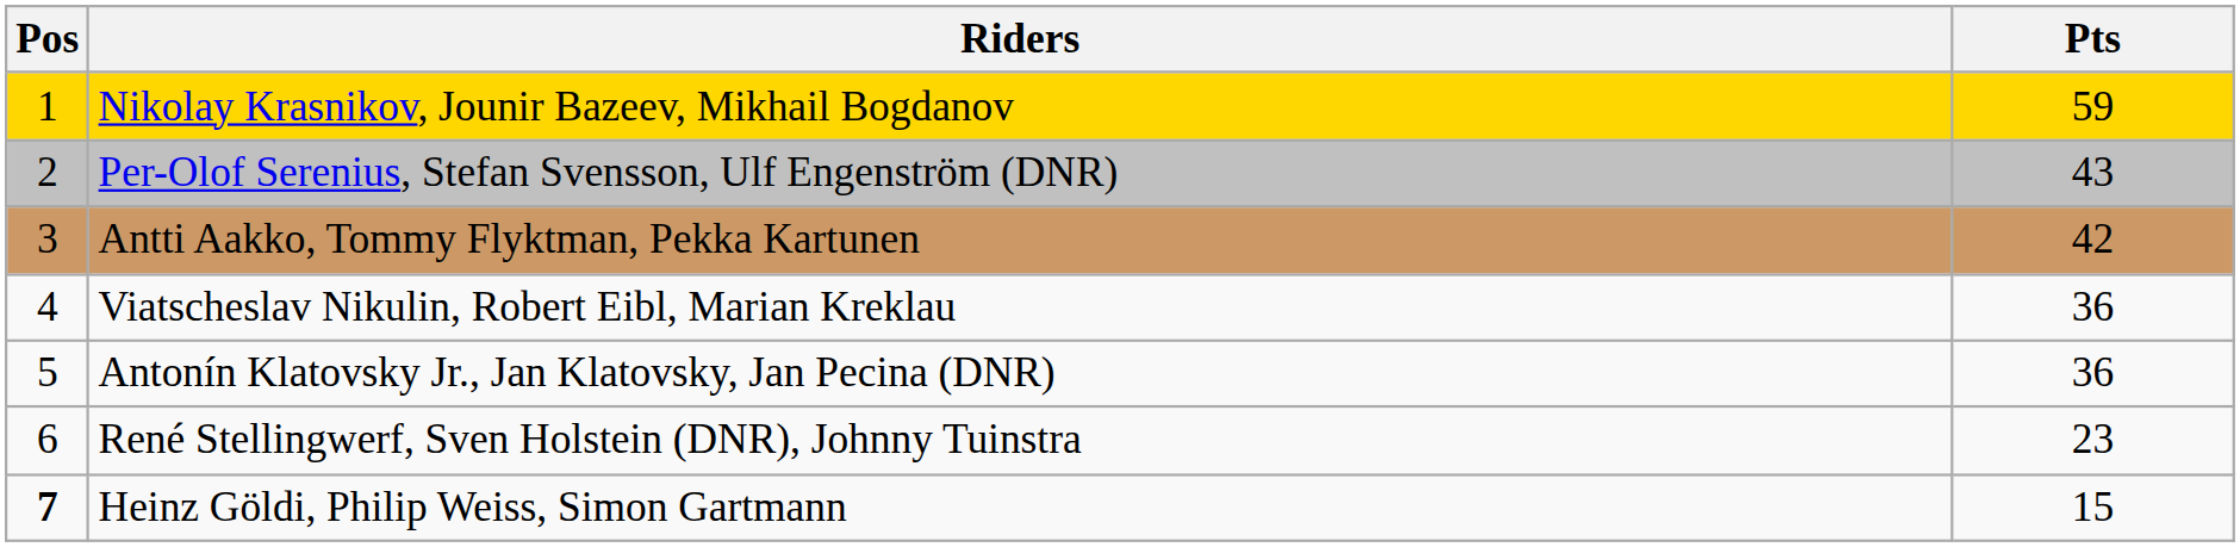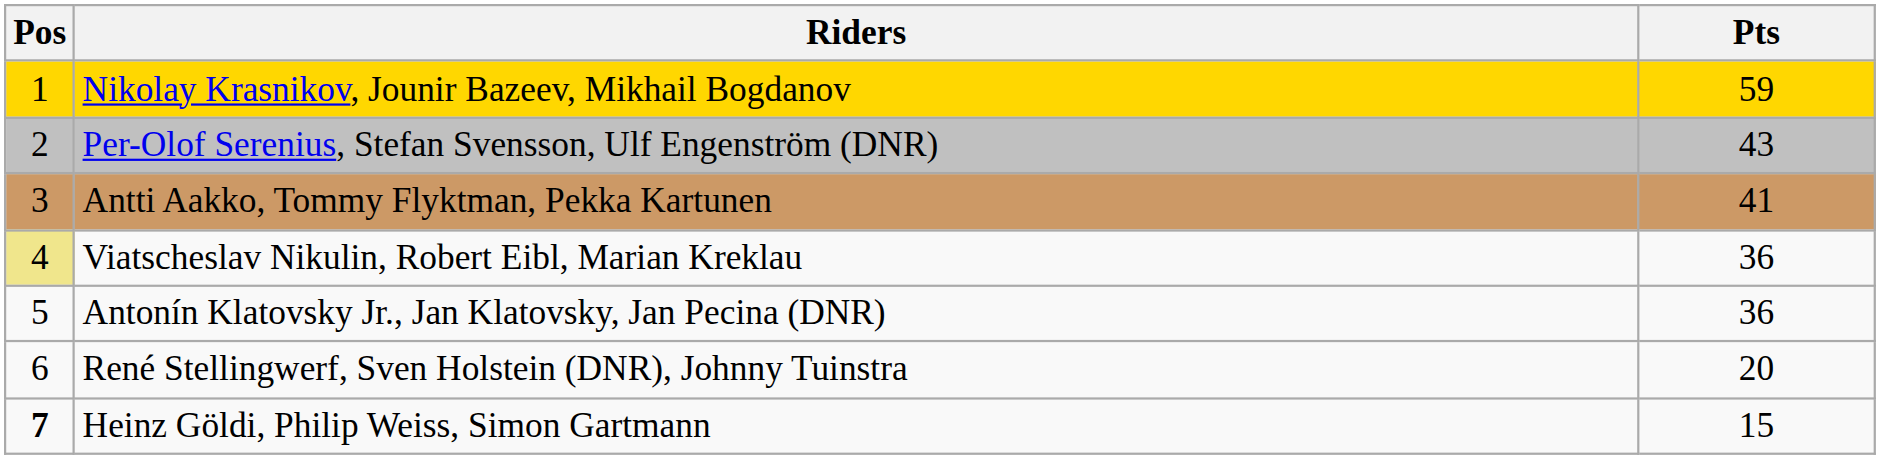Antti Aakko, Tommy Flyktman, Pekka Kartunen | Pts: 42 -> 41
Viatscheslav Nikulin, Robert Eibl, Marian Kreklau | Pos: no background -> khaki background
René Stellingwerf, Sven Holstein (DNR), Johnny Tuinstra | Pts: 23 -> 20
